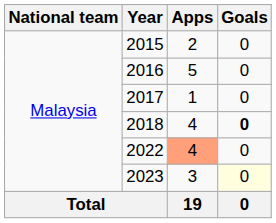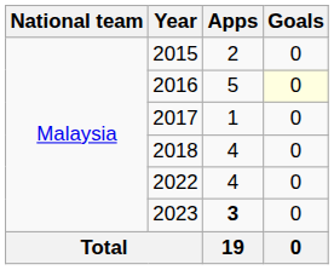2016 | Goals: no background -> lightyellow background
2018 | Goals: bold -> normal
2022 | Apps: lightsalmon background -> no background
2023 | Apps: normal -> bold
2023 | Goals: lightyellow background -> no background
